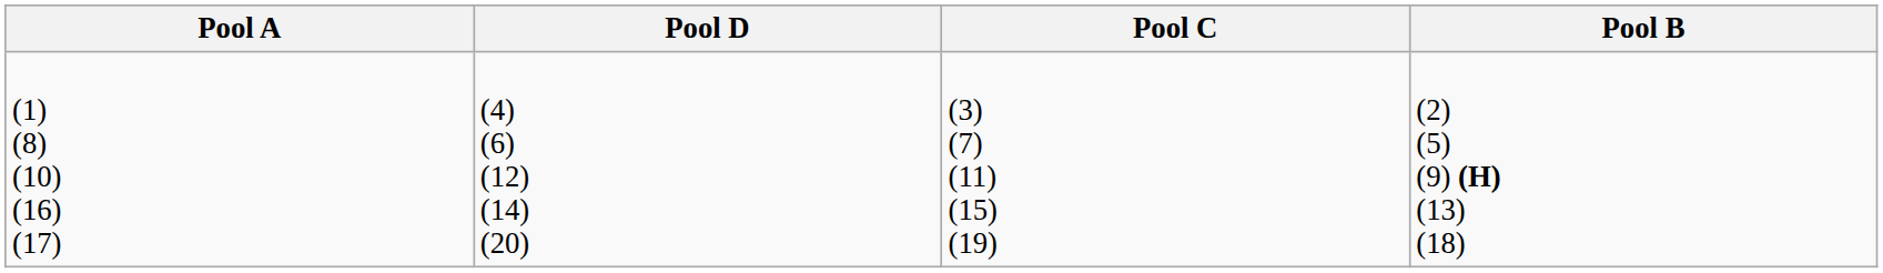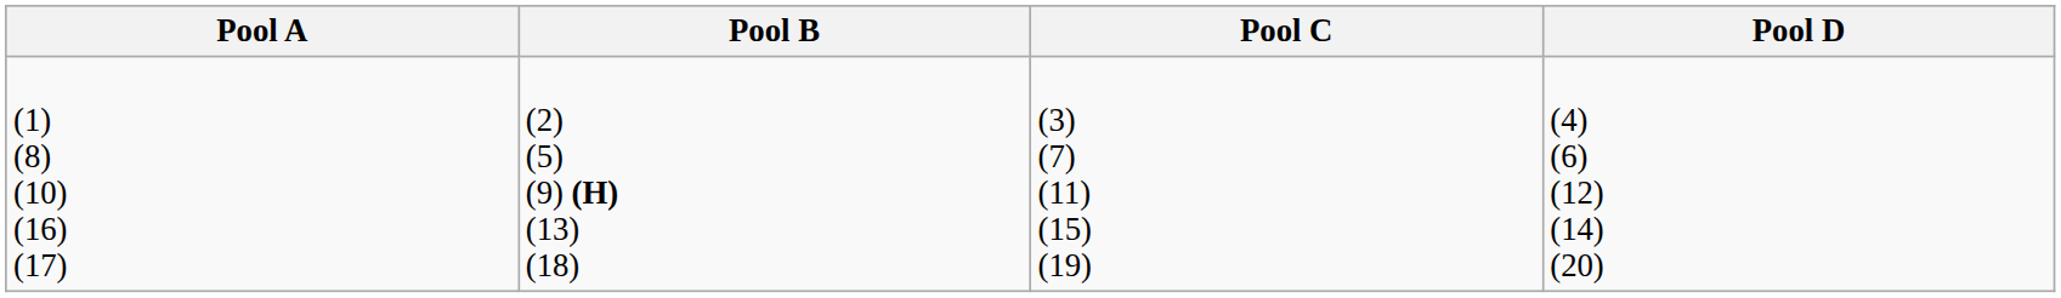columns swapped: Pool B <-> Pool D
